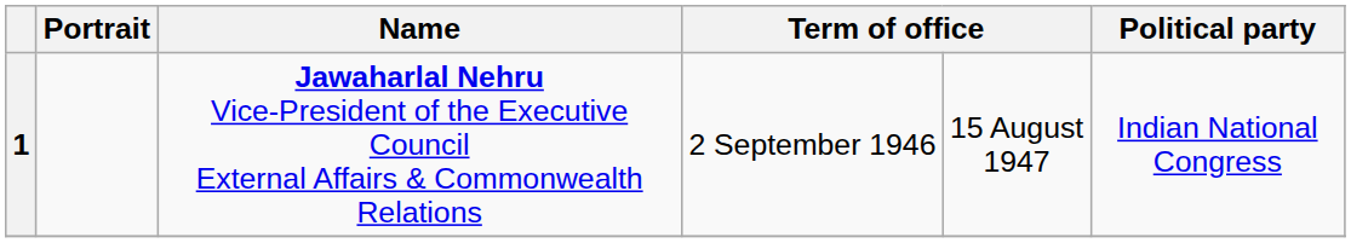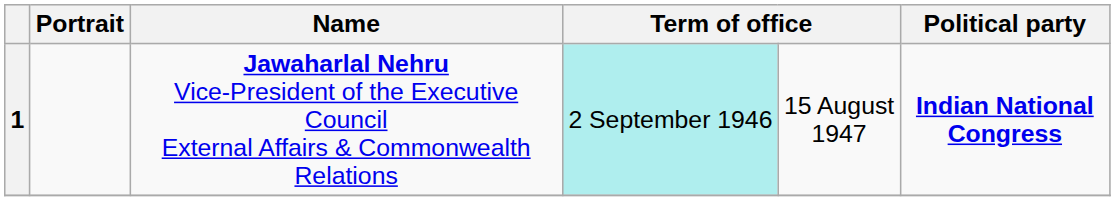1 | column 4: no background -> paleturquoise background
1 | Political party: normal -> bold
